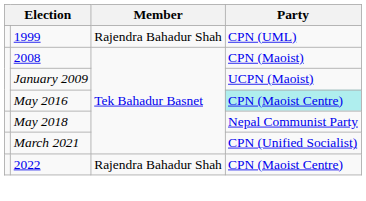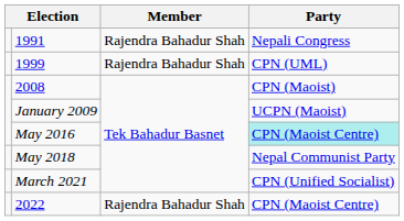+ row: 1991 | Rajendra Bahadur Shah | Nepali Congress
